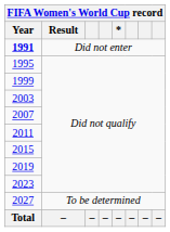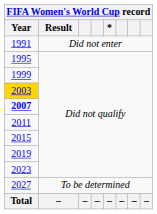1991 | Year: bold -> normal
2003 | Year: no background -> gold background
2007 | Year: normal -> bold
